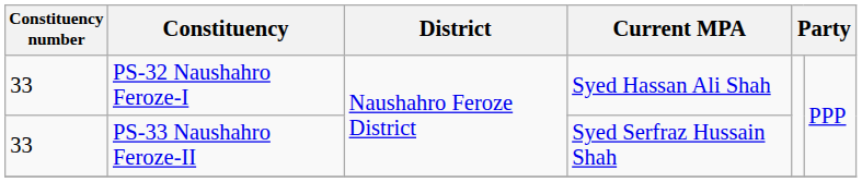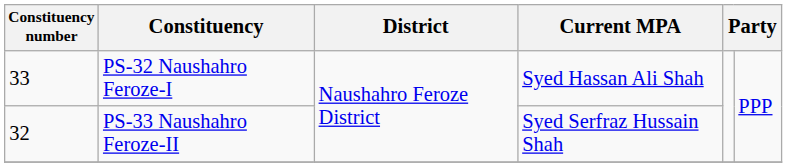PS-33 Naushahro Feroze-II | Constituency number: 33 -> 32
